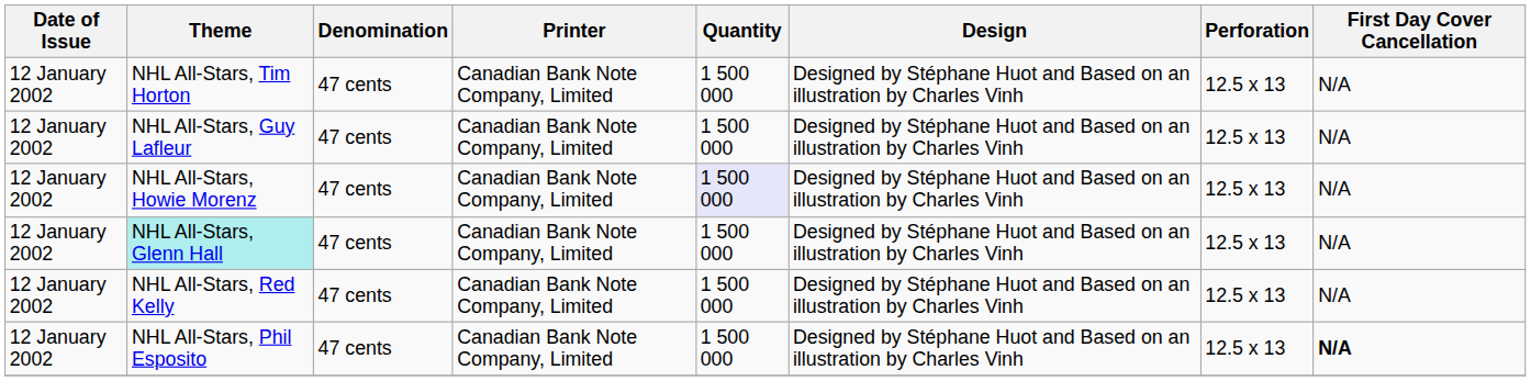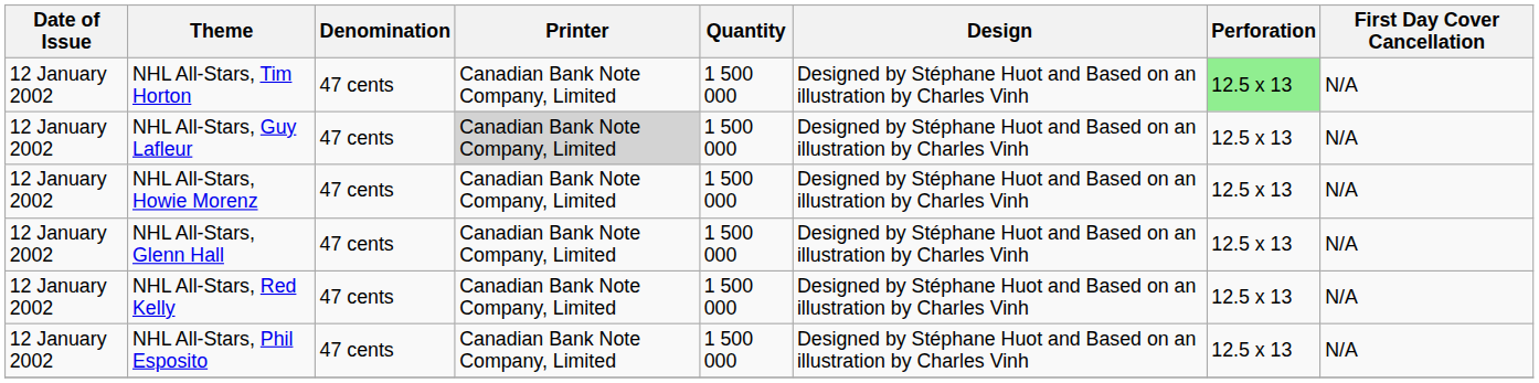row 2 | Perforation: no background -> lightgreen background
row 3 | Printer: no background -> lightgrey background
row 4 | Quantity: lavender background -> no background
row 5 | Theme: paleturquoise background -> no background
row 7 | First Day Cover Cancellation: bold -> normal
